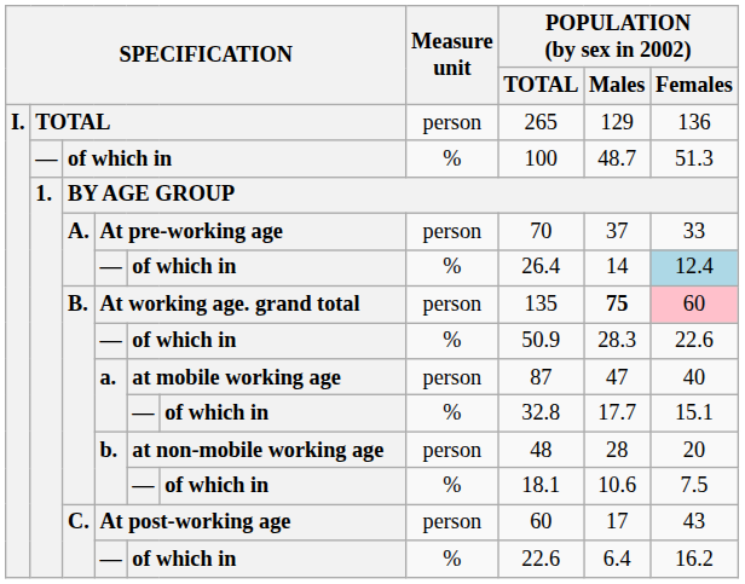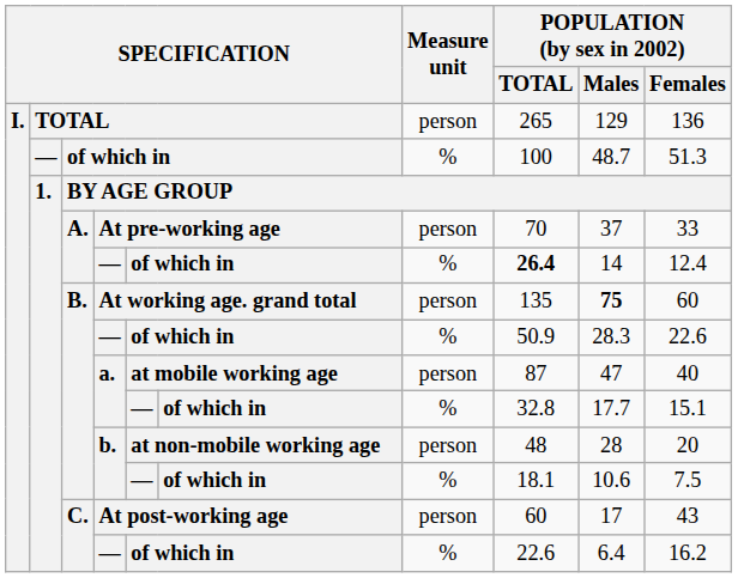A. / — | POPULATION (by sex in 2002) / TOTAL: normal -> bold
A. / — | POPULATION (by sex in 2002) / Females: lightblue background -> no background
At working age. grand total | POPULATION (by sex in 2002) / Females: pink background -> no background
